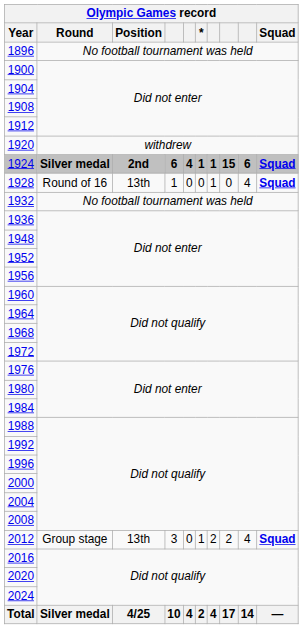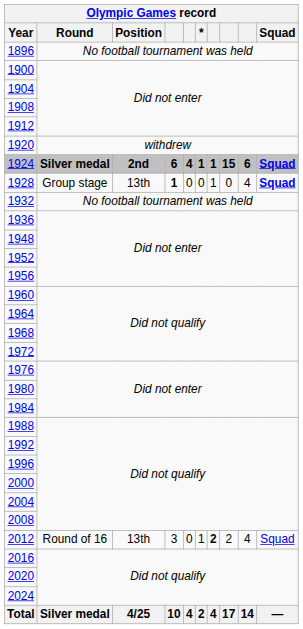1928 | Round: Round of 16 -> Group stage
1928 | column 4: normal -> bold
2012 | Round: Group stage -> Round of 16
2012 | column 7: normal -> bold
2012 | Squad: bold -> normal
